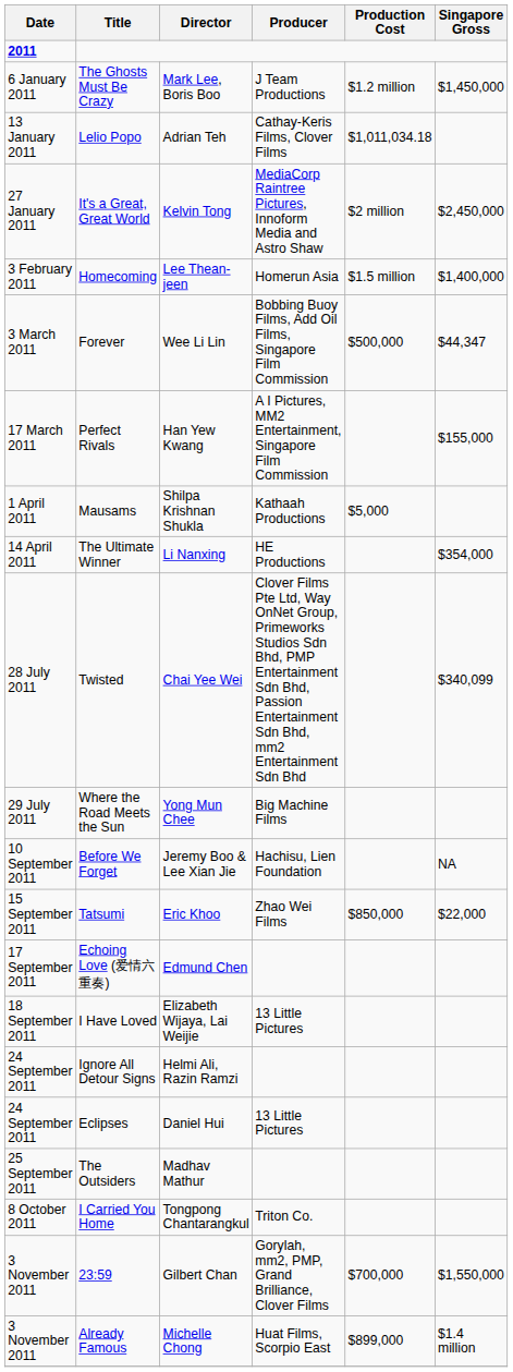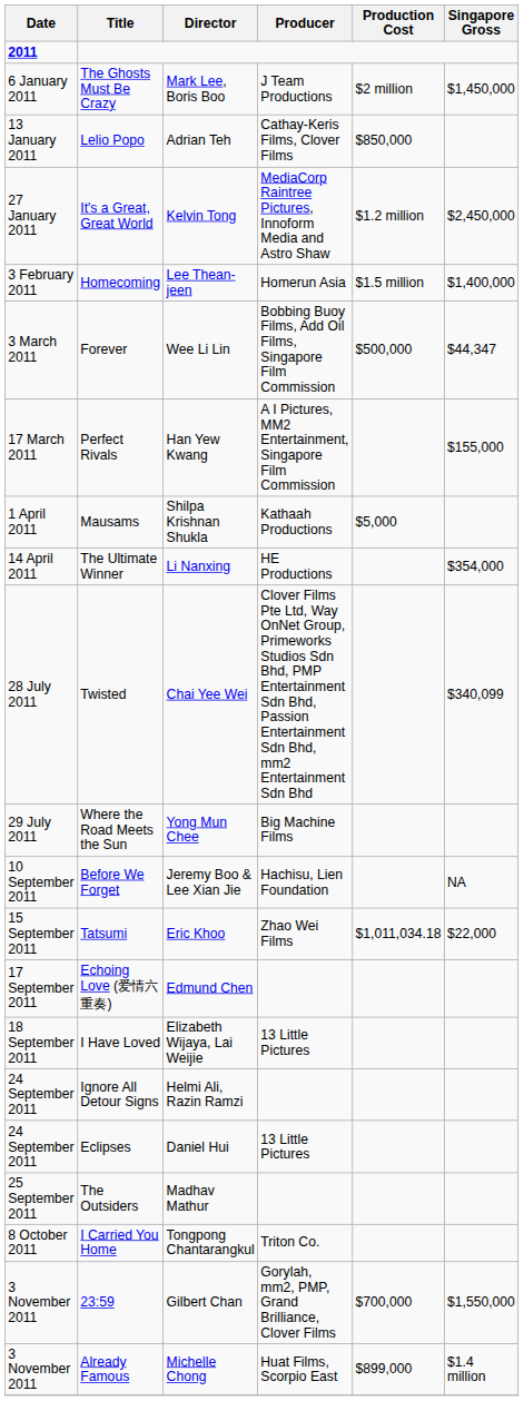The Ghosts Must Be Crazy | Production Cost: $1.2 million -> $2 million
Lelio Popo | Production Cost: $1,011,034.18 -> $850,000
It's a Great, Great World | Production Cost: $2 million -> $1.2 million
Tatsumi | Production Cost: $850,000 -> $1,011,034.18
